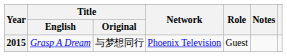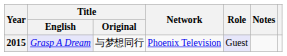2015 | Title / English: no background -> lavender background
2015 | Role: no background -> lavender background
